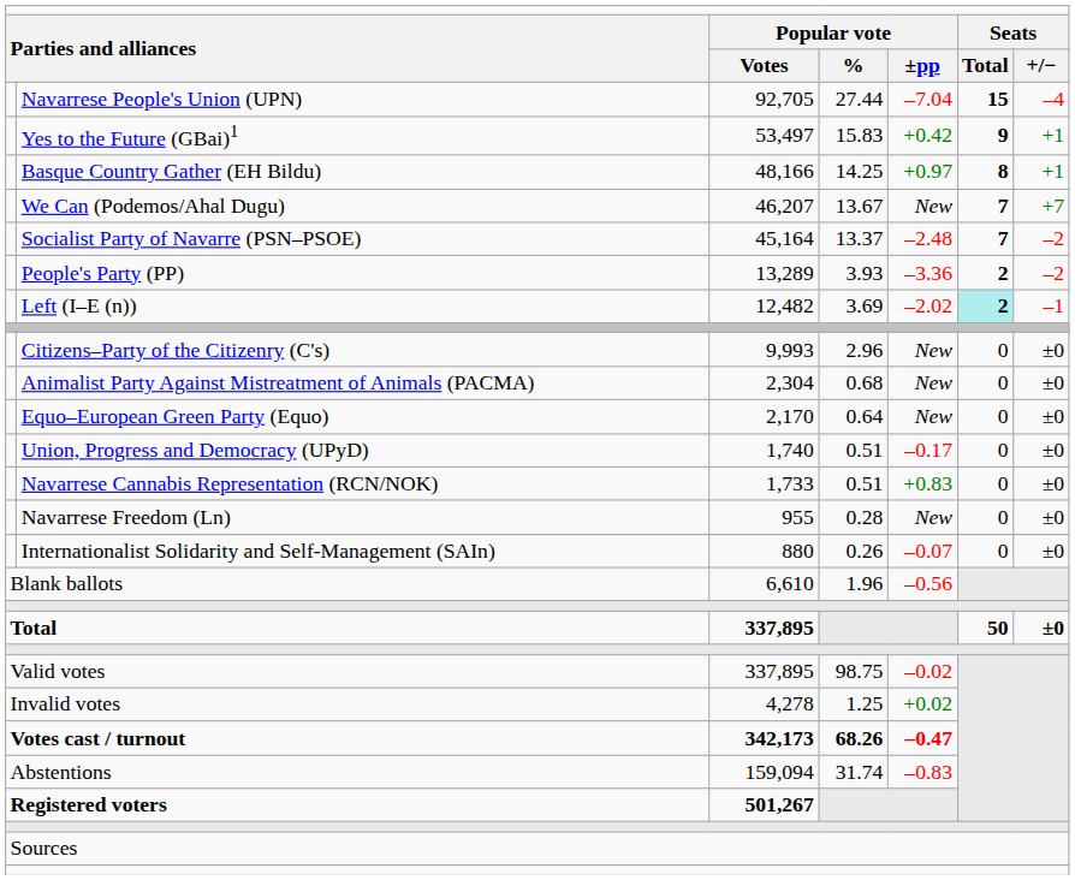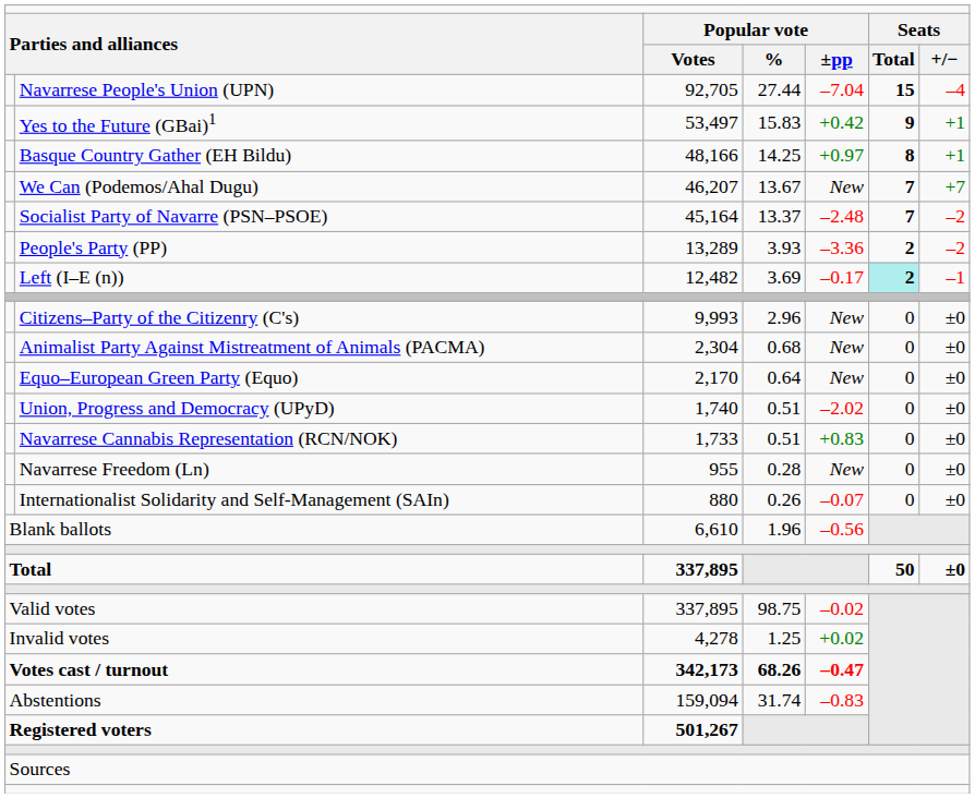Left (I–E (n)) | column 5: –2.02 -> –0.17
Union, Progress and Democracy (UPyD) | column 5: –0.17 -> –2.02
